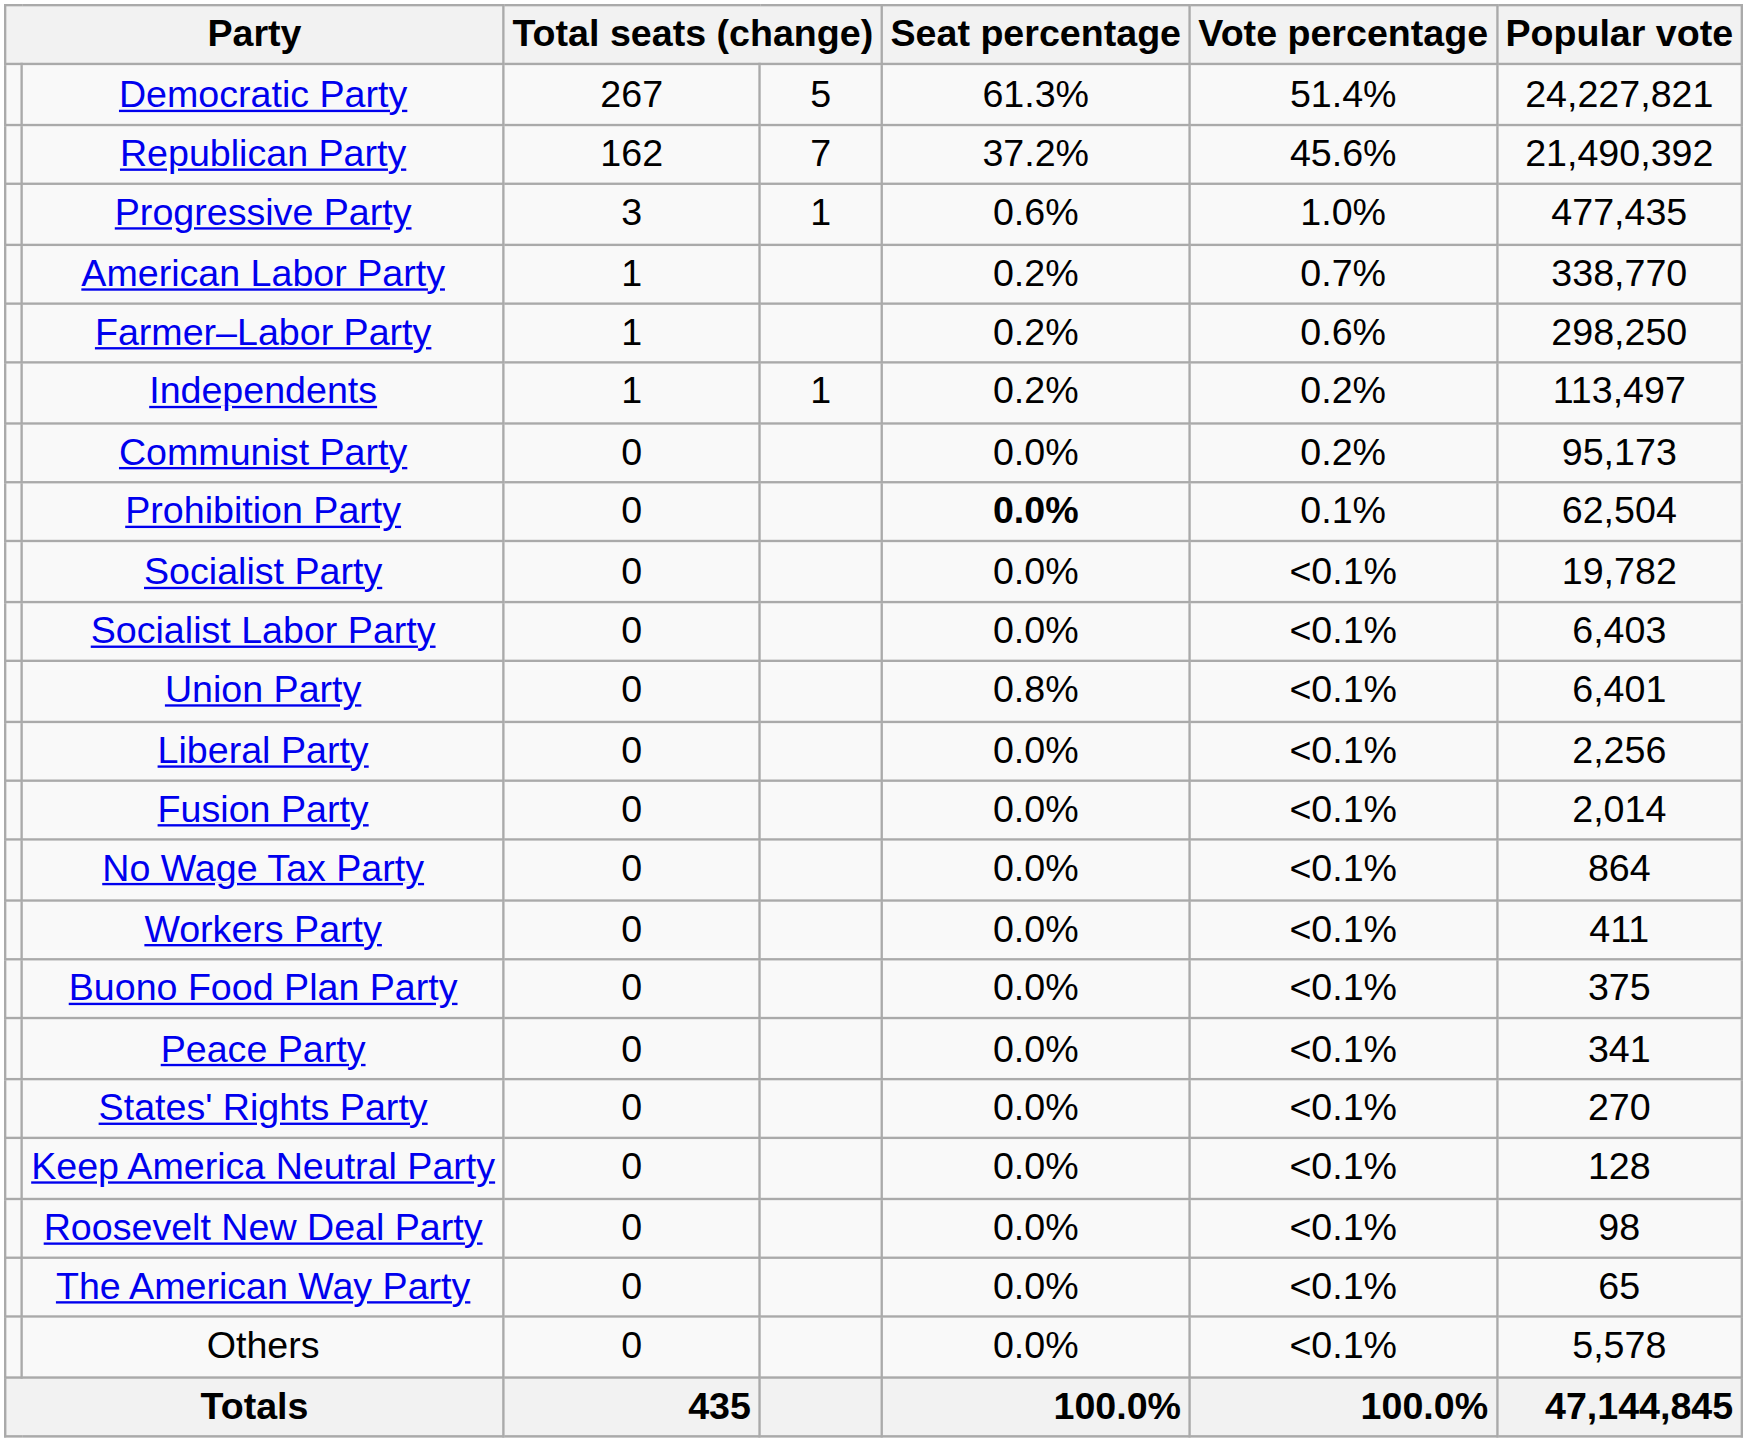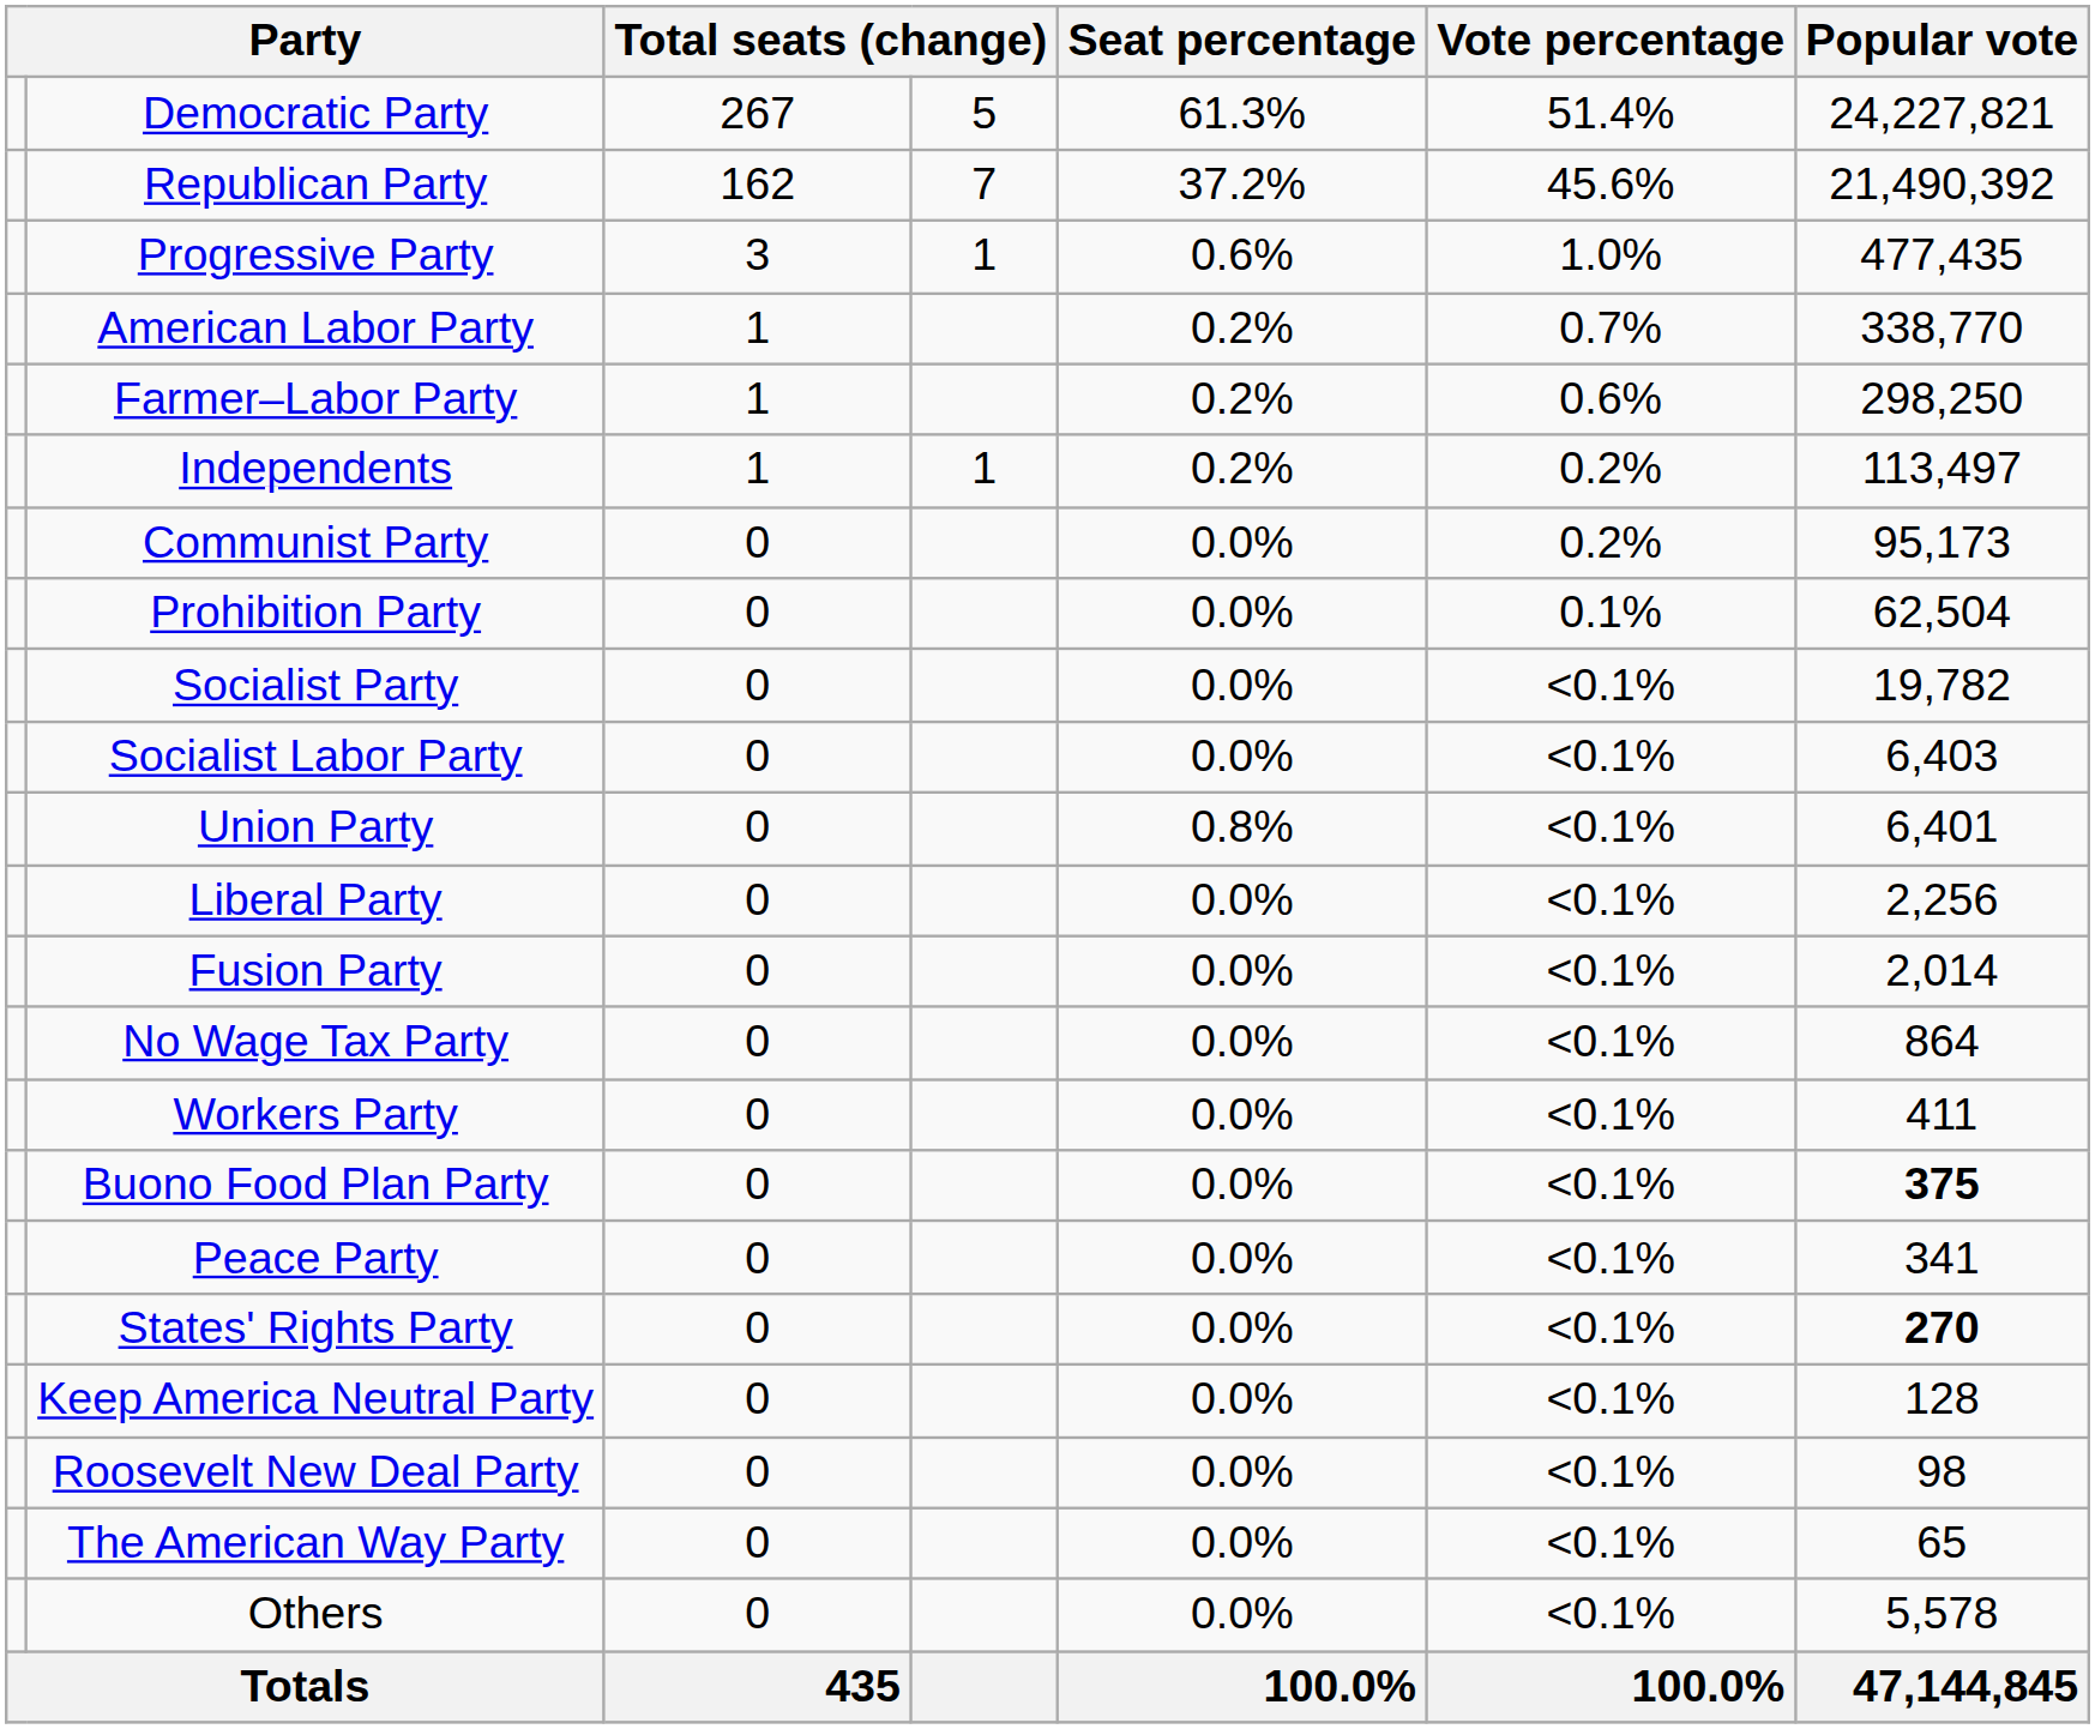Prohibition Party | Seat percentage: bold -> normal
Buono Food Plan Party | Popular vote: normal -> bold
States' Rights Party | Popular vote: normal -> bold
